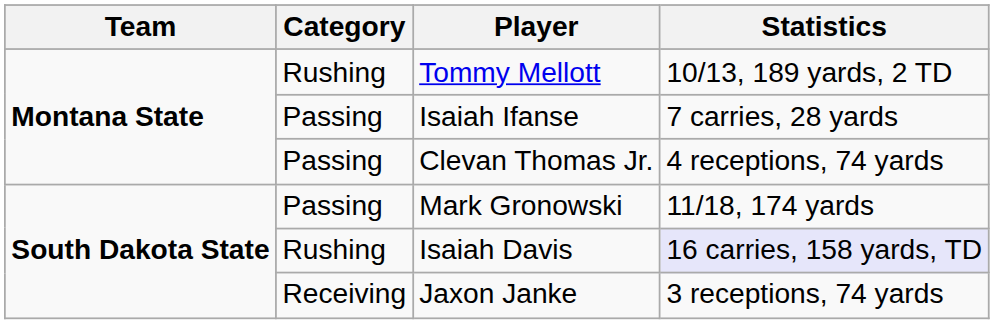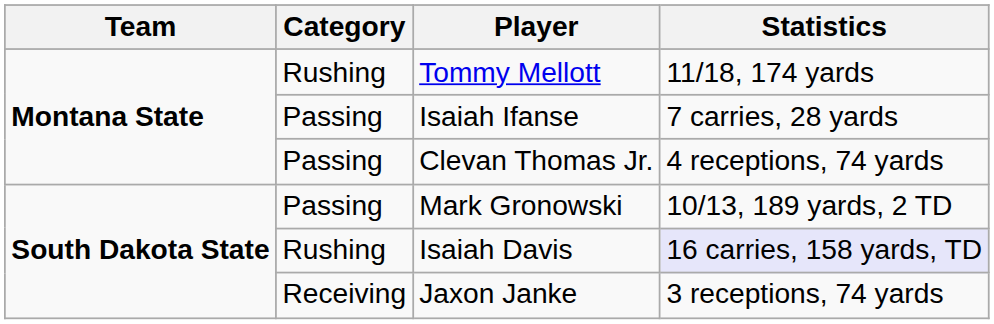Tommy Mellott | Statistics: 10/13, 189 yards, 2 TD -> 11/18, 174 yards
Mark Gronowski | Statistics: 11/18, 174 yards -> 10/13, 189 yards, 2 TD
